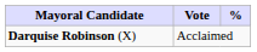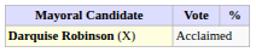Darquise Robinson (X) | Mayoral Candidate: no background -> lightyellow background
